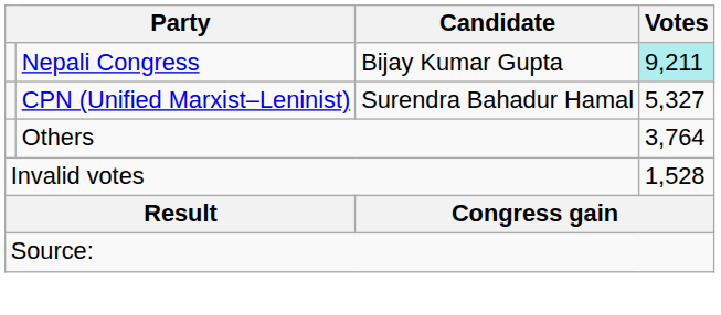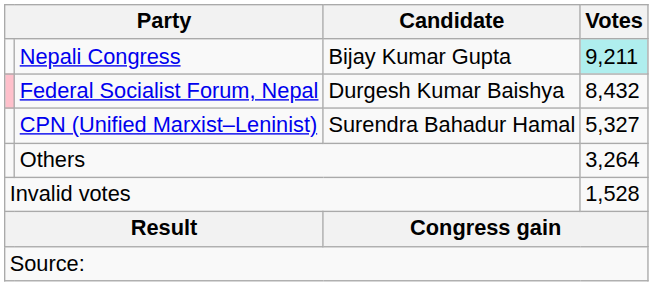+ row: Federal Socialist Forum, Nepal | Durgesh Kumar Baishya | 8,432
Others | Votes: 3,764 -> 3,264
